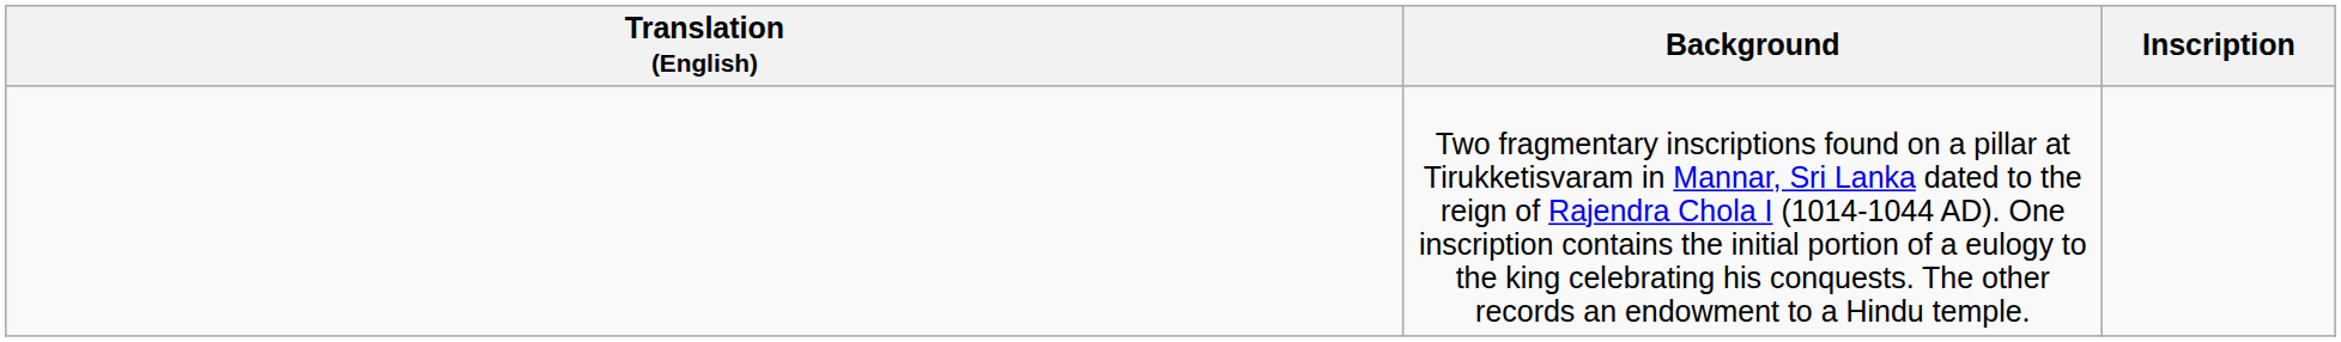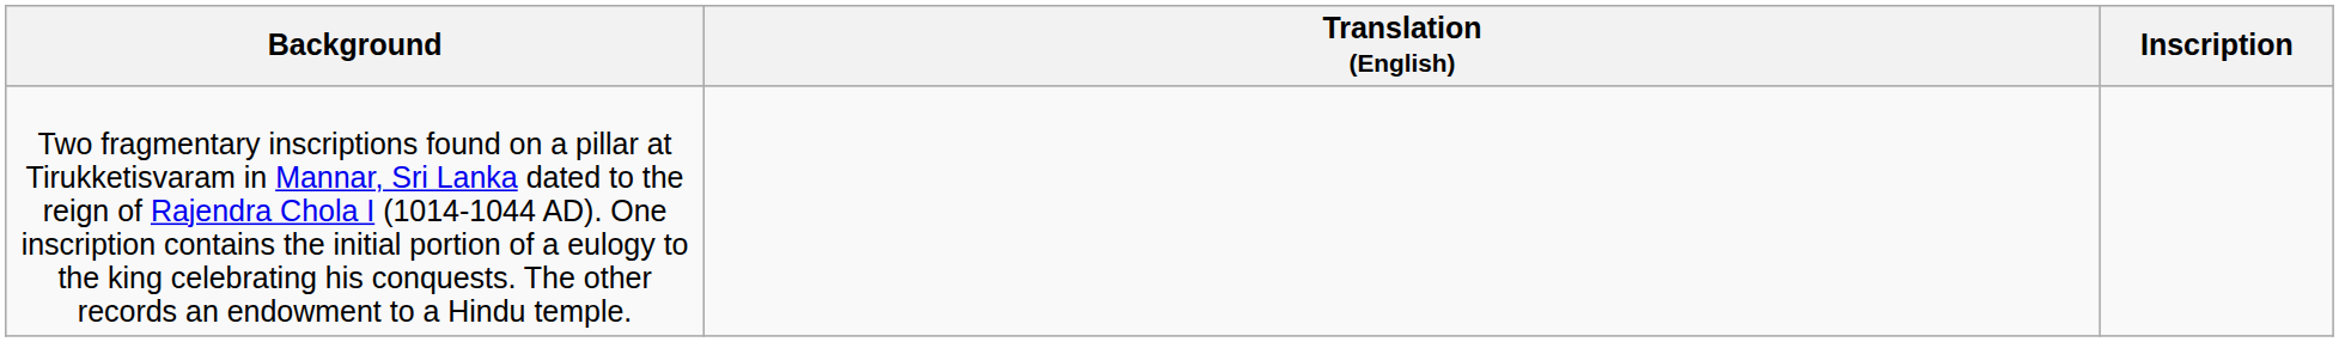columns swapped: Background <-> Translation (English)
